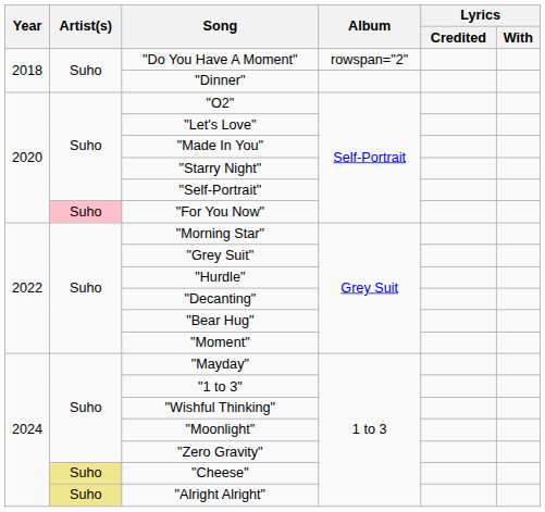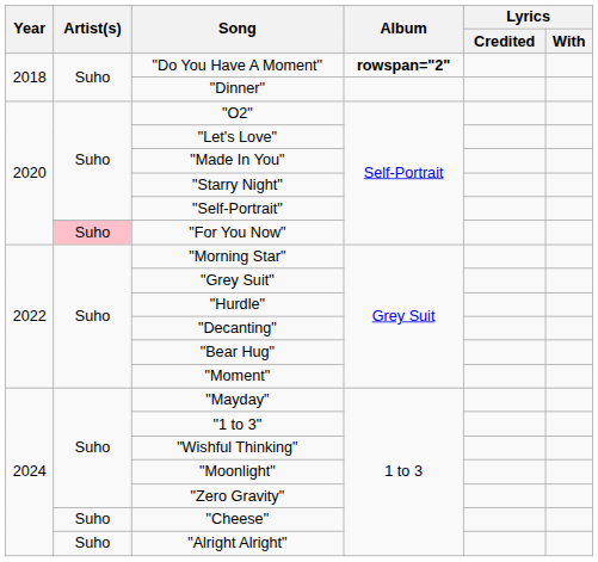"Do You Have A Moment" | Album: normal -> bold
"Cheese" | Artist(s): khaki background -> no background
"Alright Alright" | Artist(s): khaki background -> no background
